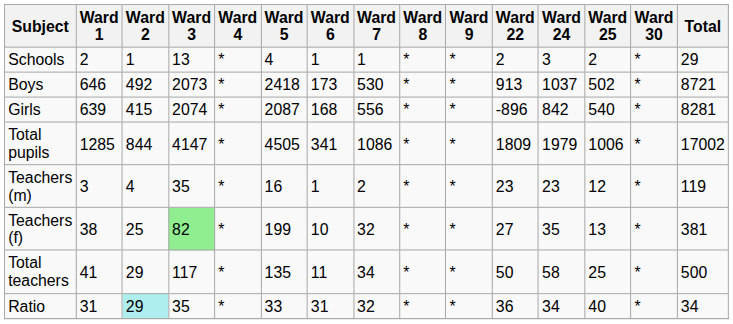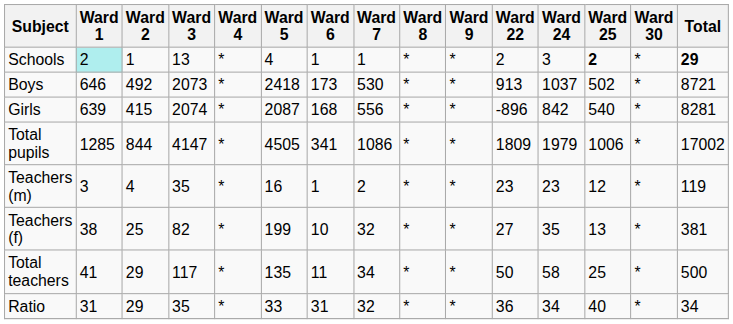Schools | Ward 1: no background -> paleturquoise background
Schools | Ward 25: normal -> bold
Schools | Total: normal -> bold
Teachers (f) | Ward 3: lightgreen background -> no background
Ratio | Ward 2: paleturquoise background -> no background
